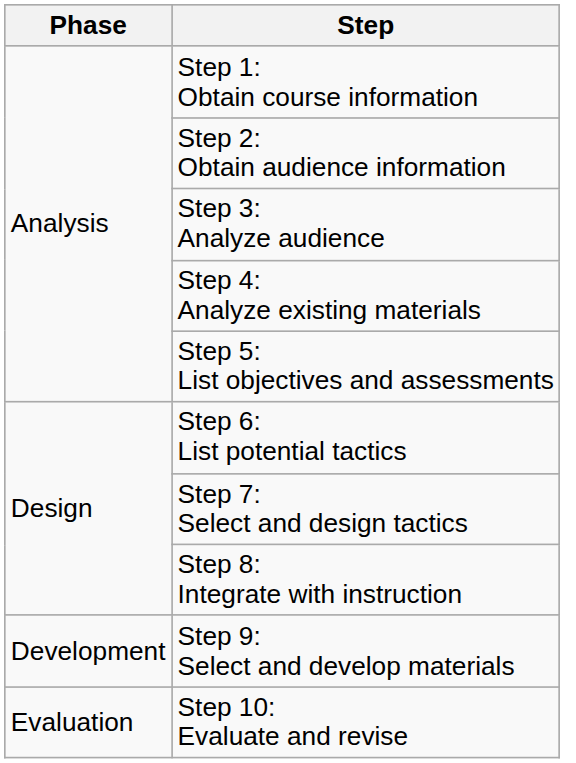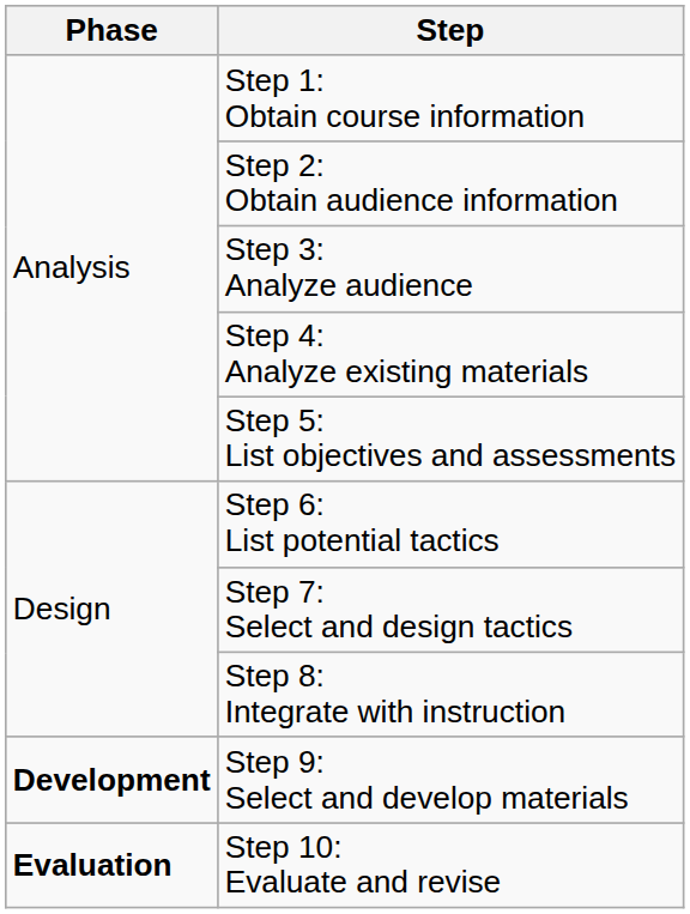Step 9: Select and develop materials | Phase: normal -> bold
Step 10: Evaluate and revise | Phase: normal -> bold
